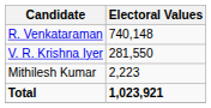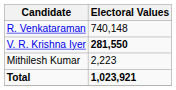V. R. Krishna Iyer | Electoral Values: normal -> bold
